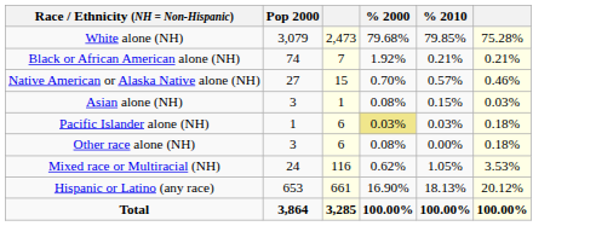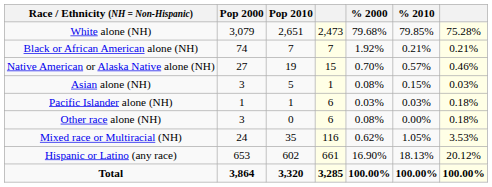+ column: Pop 2010 | 2,651 | 7 | 19 | 5 | 1 | 0 | 35 | 602 | 3,320
Pacific Islander alone (NH) | % 2000: khaki background -> no background
